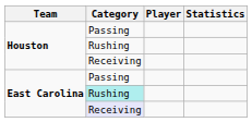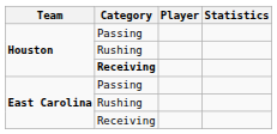Houston / Receiving | Category: normal -> bold
East Carolina / Rushing | Category: paleturquoise background -> no background
East Carolina / Receiving | Category: lavender background -> no background
